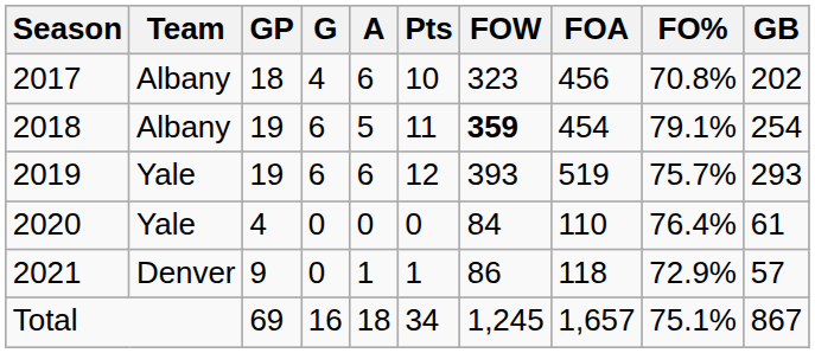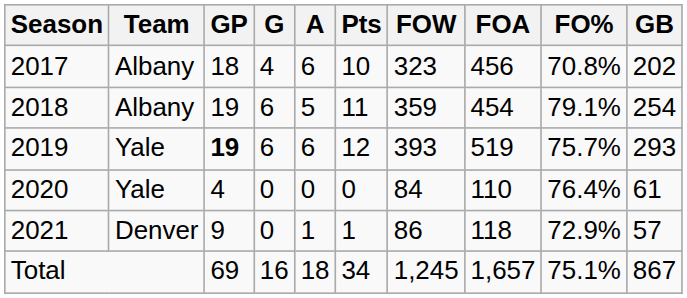2018 | FOW: bold -> normal
2019 | GP: normal -> bold
